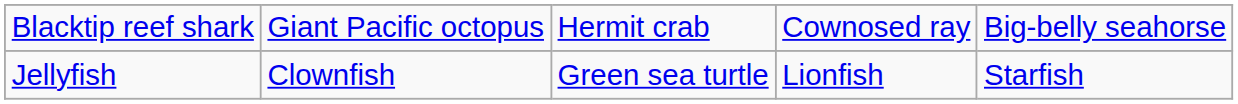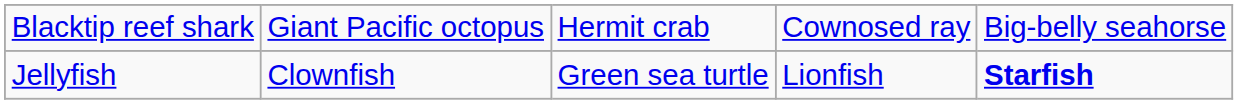Jellyfish | column 5: normal -> bold
